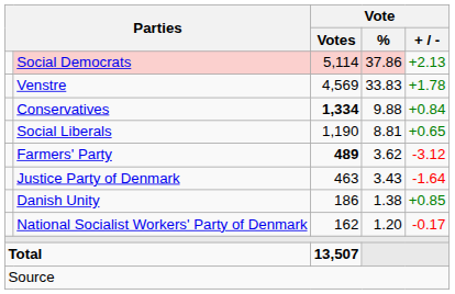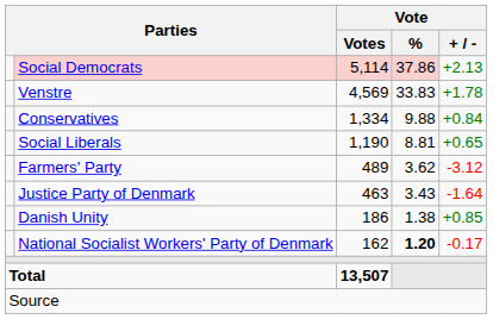Conservatives | Vote / Votes: bold -> normal
Farmers' Party | Vote / Votes: bold -> normal
National Socialist Workers' Party of Denmark | Vote / %: normal -> bold
